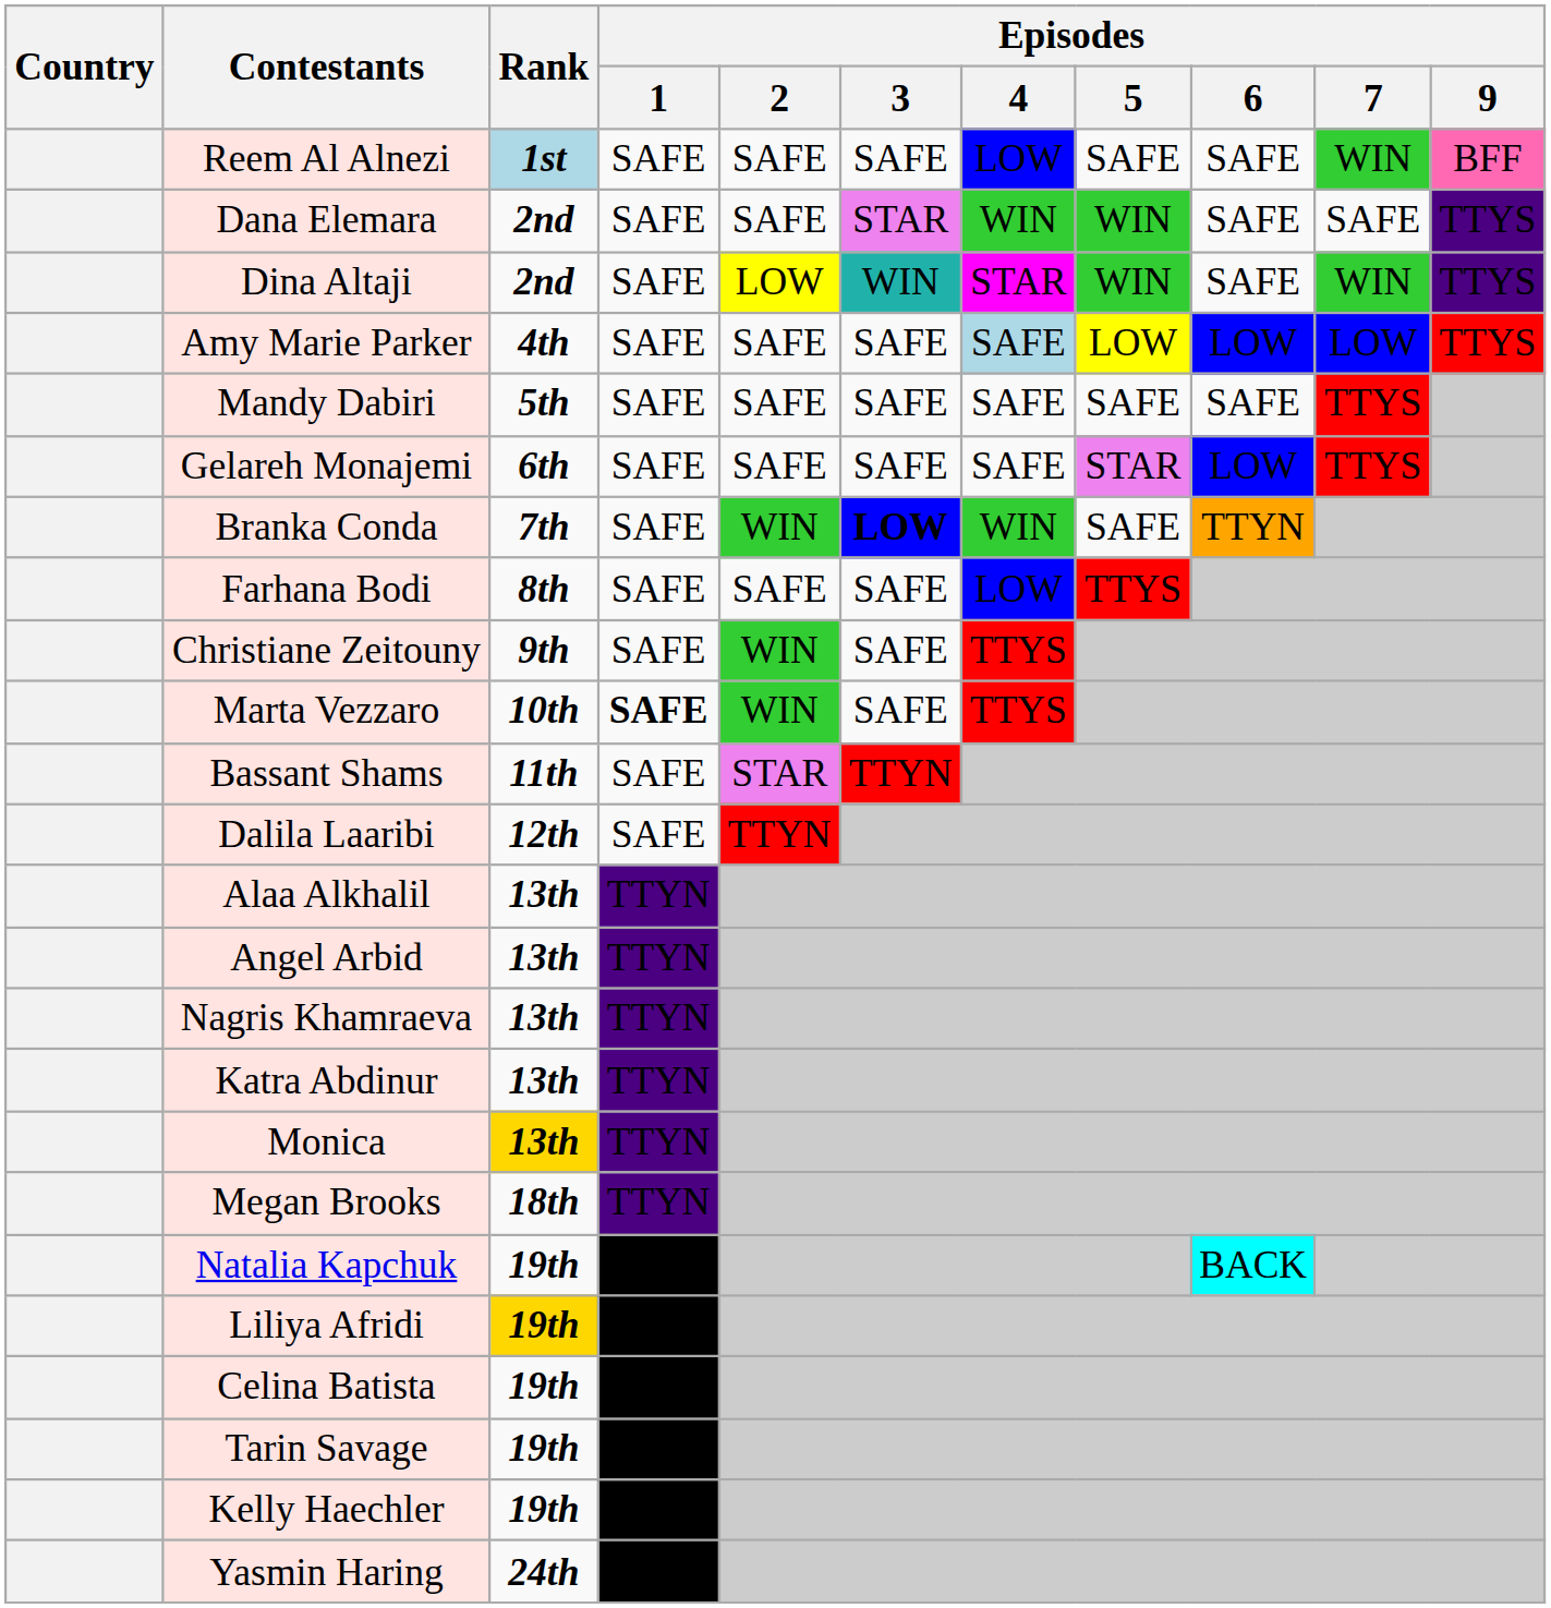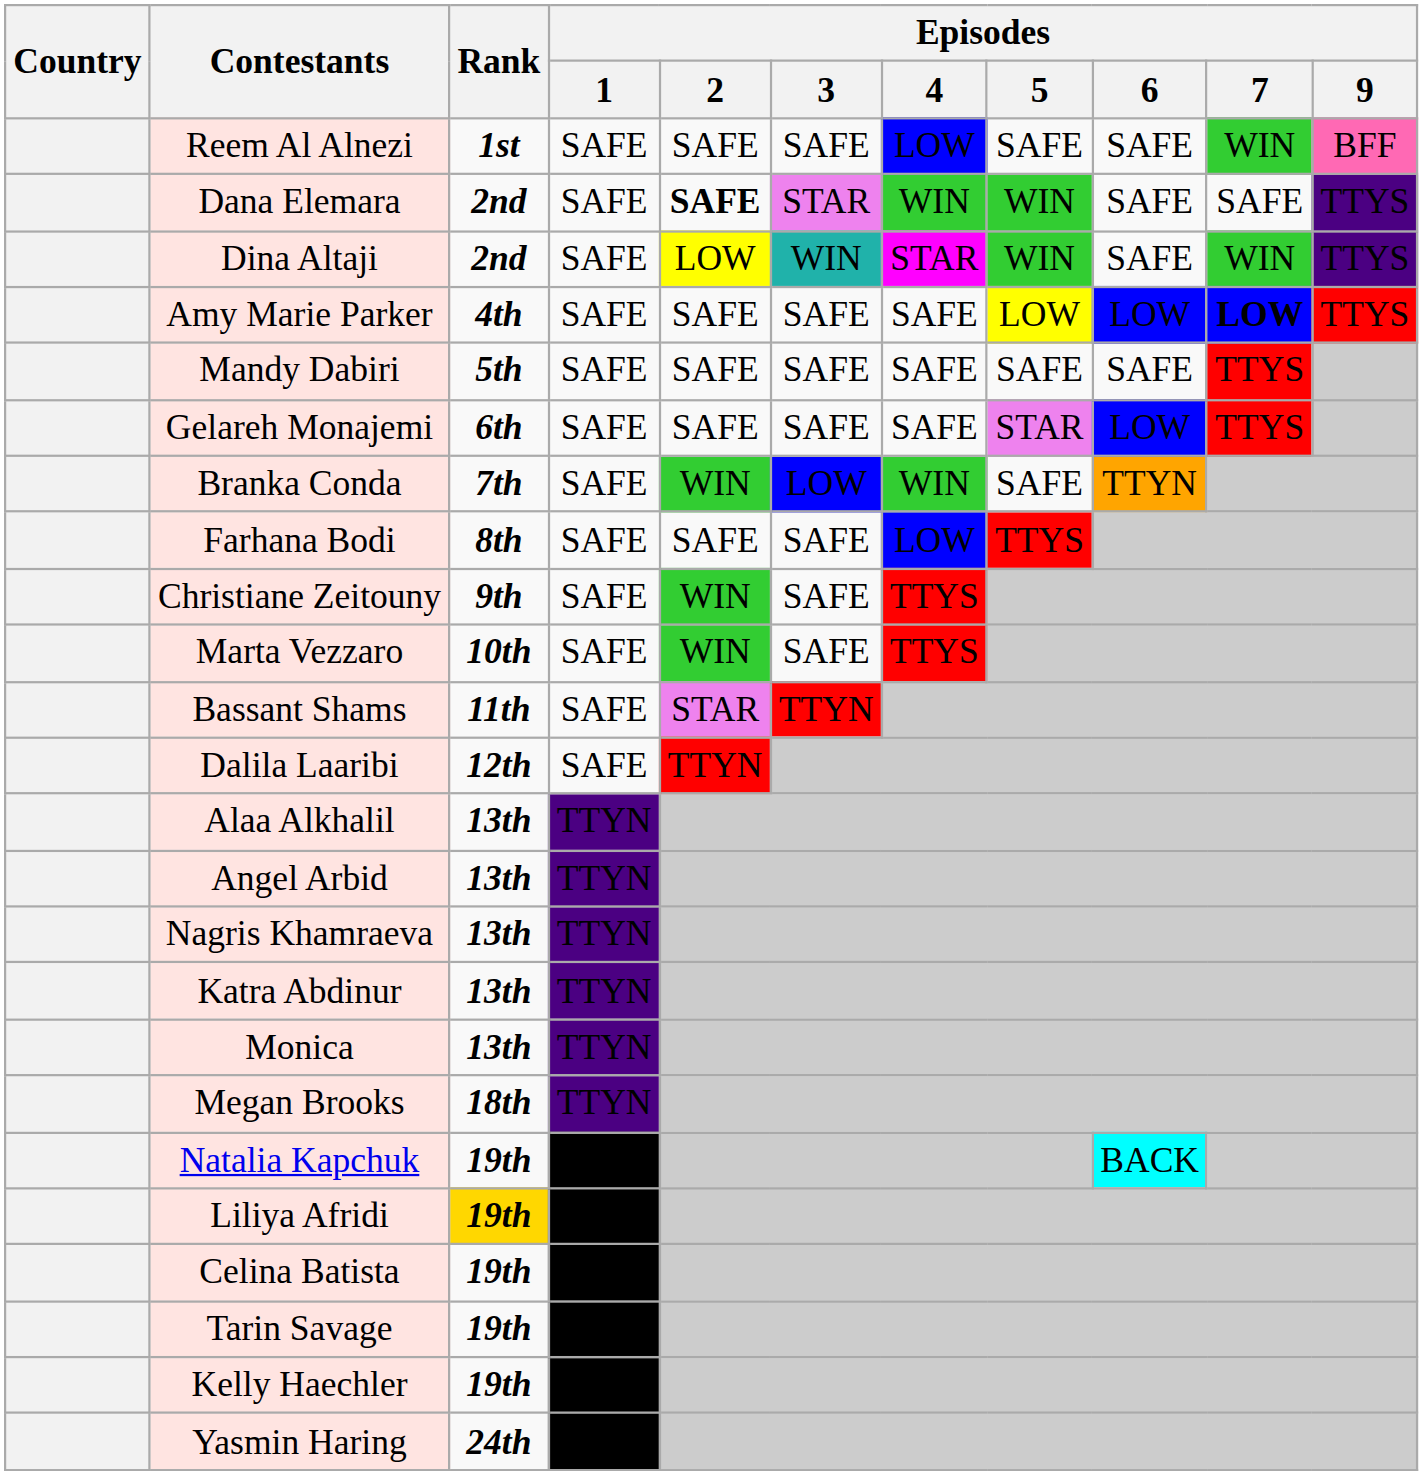Reem Al Alnezi | Rank: lightblue background -> no background
Dana Elemara | Episodes / 2: normal -> bold
Amy Marie Parker | Episodes / 4: lightblue background -> no background
Amy Marie Parker | Episodes / 7: normal -> bold
Branka Conda | Episodes / 3: bold -> normal
Marta Vezzaro | Episodes / 1: bold -> normal
Monica | Rank: gold background -> no background
